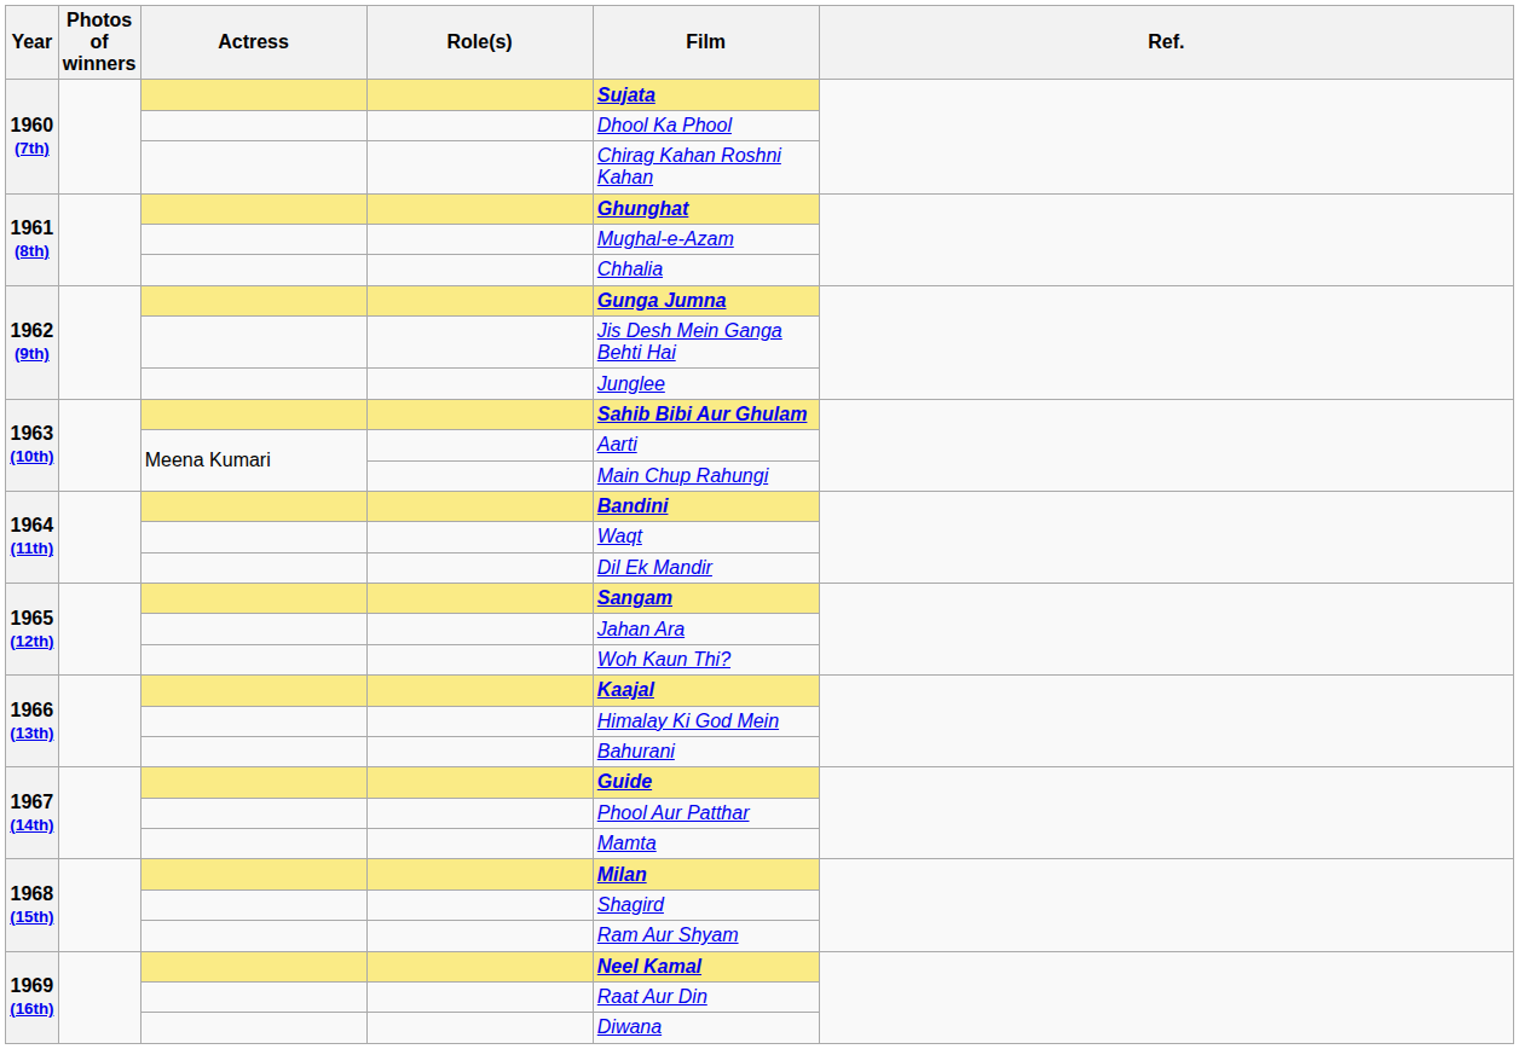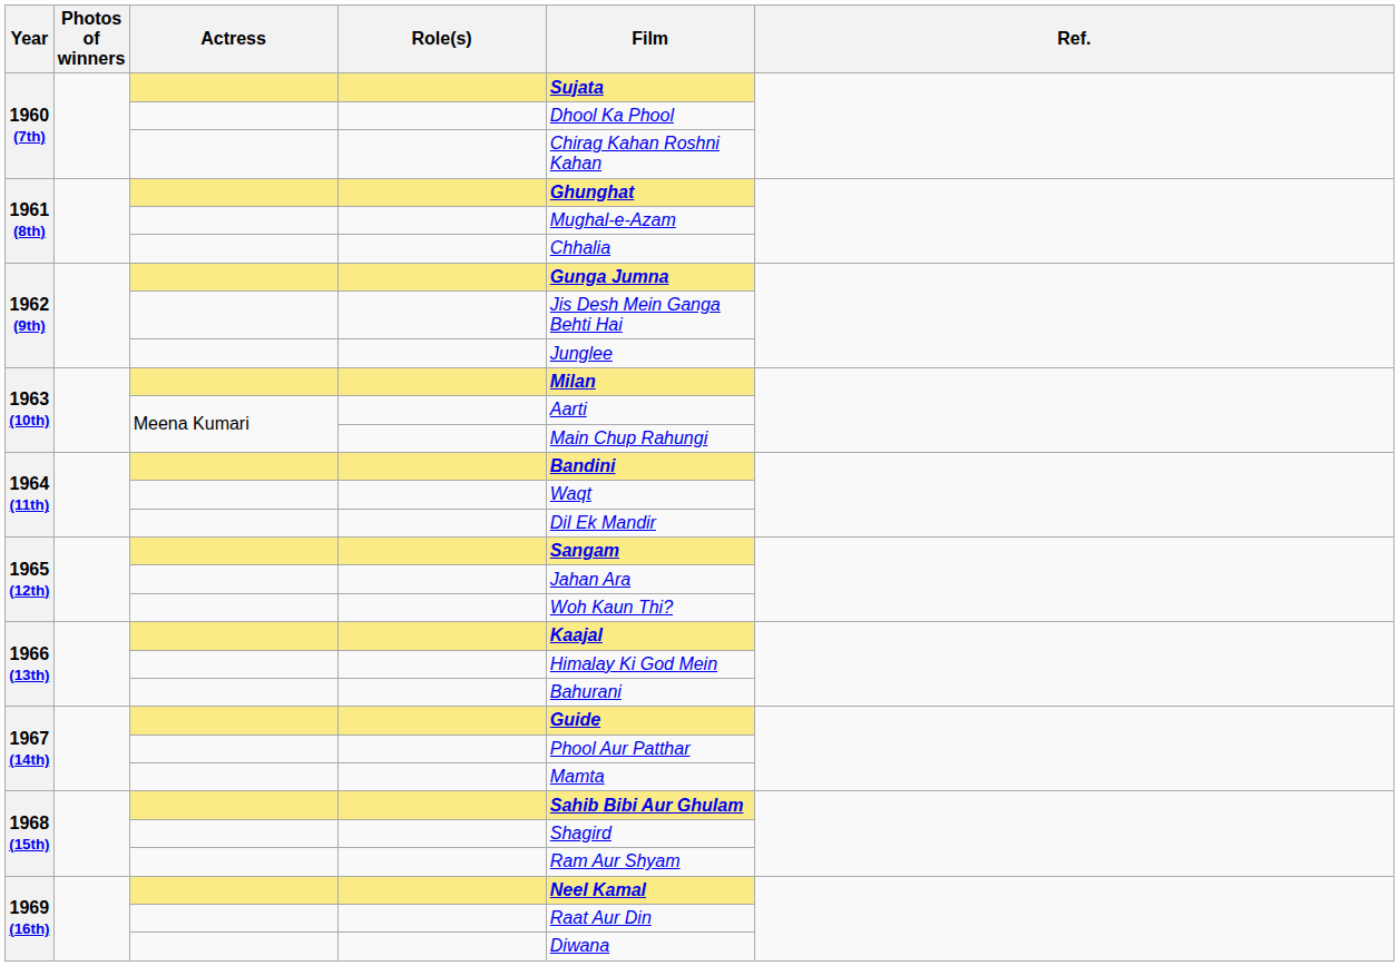row 11 | Film: Sahib Bibi Aur Ghulam -> Milan
row 26 | Film: Milan -> Sahib Bibi Aur Ghulam
